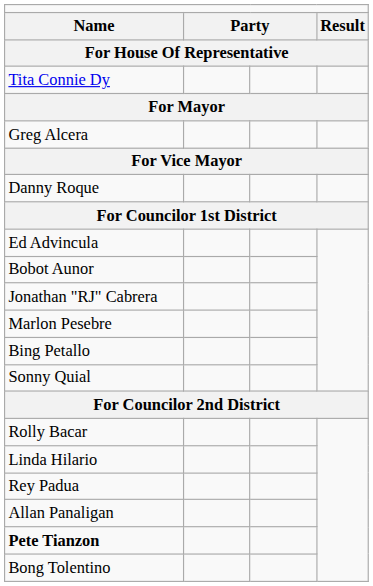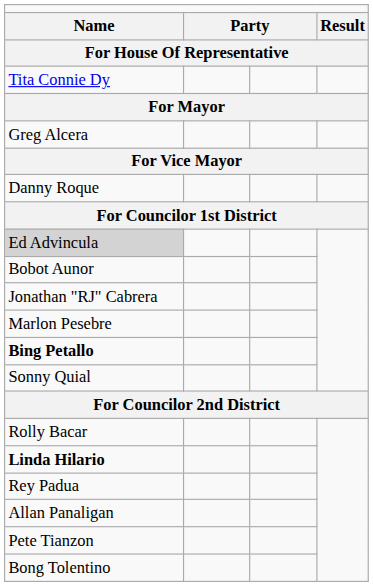Ed Advincula | column 1: no background -> lightgrey background
Bing Petallo | column 1: normal -> bold
Linda Hilario | column 1: normal -> bold
Pete Tianzon | column 1: bold -> normal
